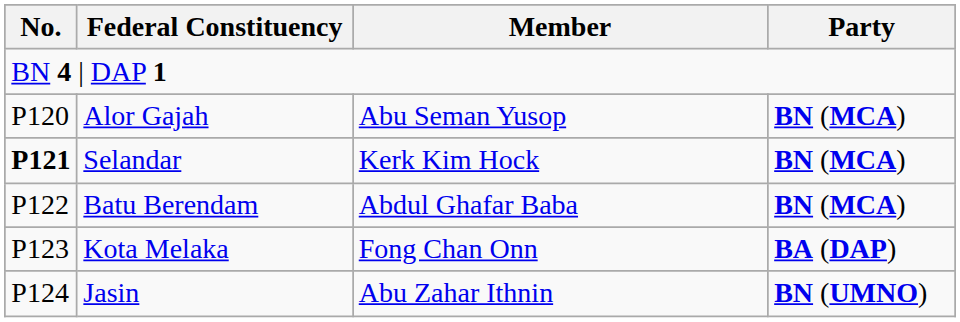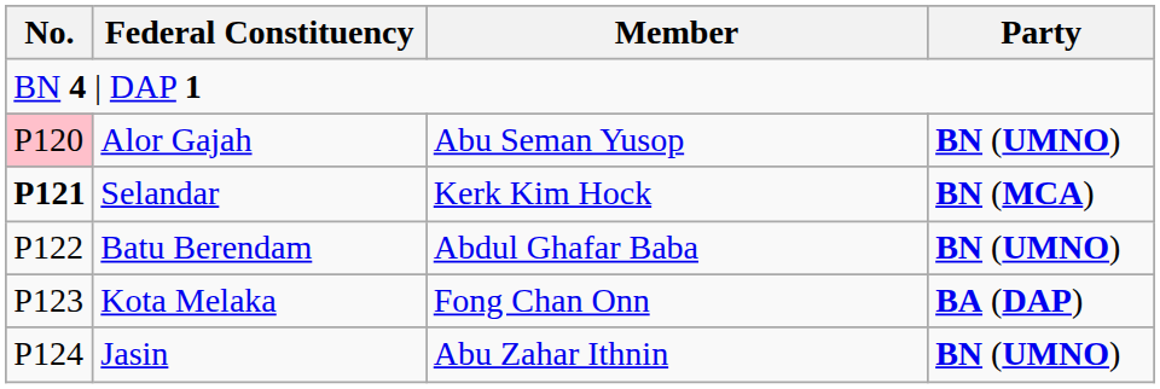Alor Gajah | No.: no background -> pink background
Alor Gajah | Party: BN (MCA) -> BN (UMNO)
Batu Berendam | Party: BN (MCA) -> BN (UMNO)
